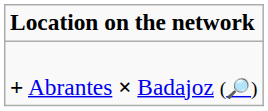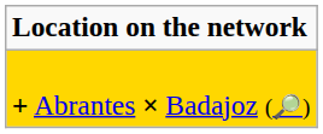row 2 | column 1: no background -> gold background
